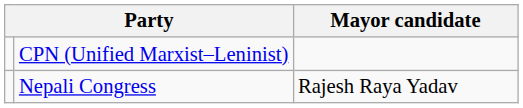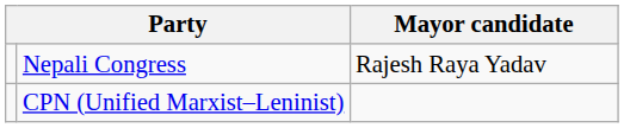rows swapped: Nepali Congress <-> CPN (Unified Marxist–Leninist)
